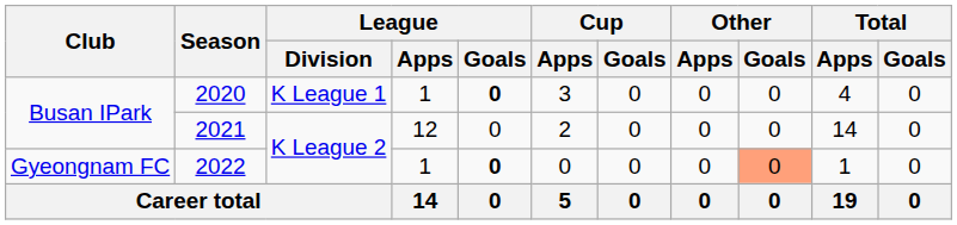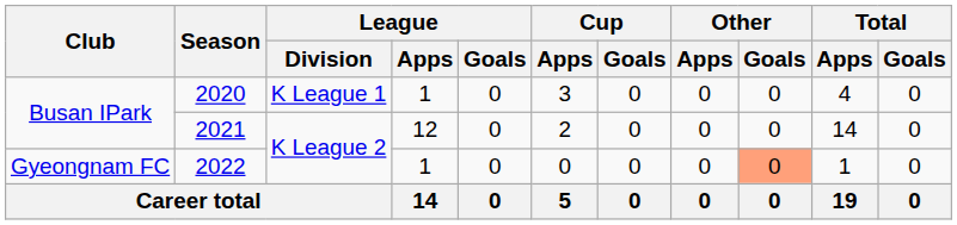2020 | League / Goals: bold -> normal
2022 | League / Goals: bold -> normal
